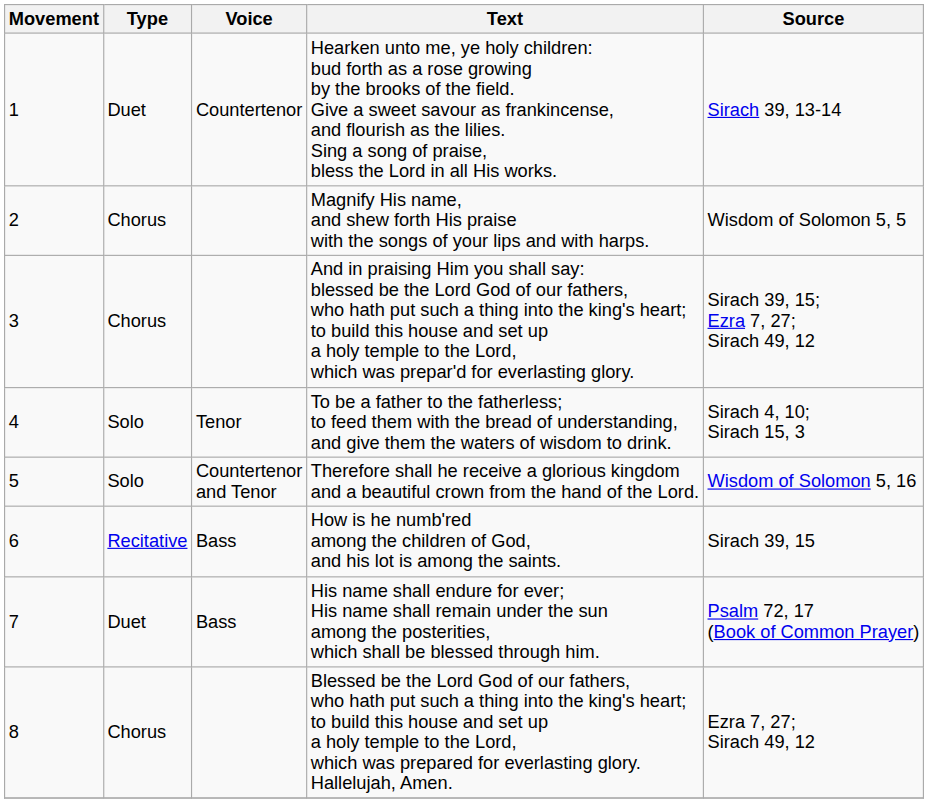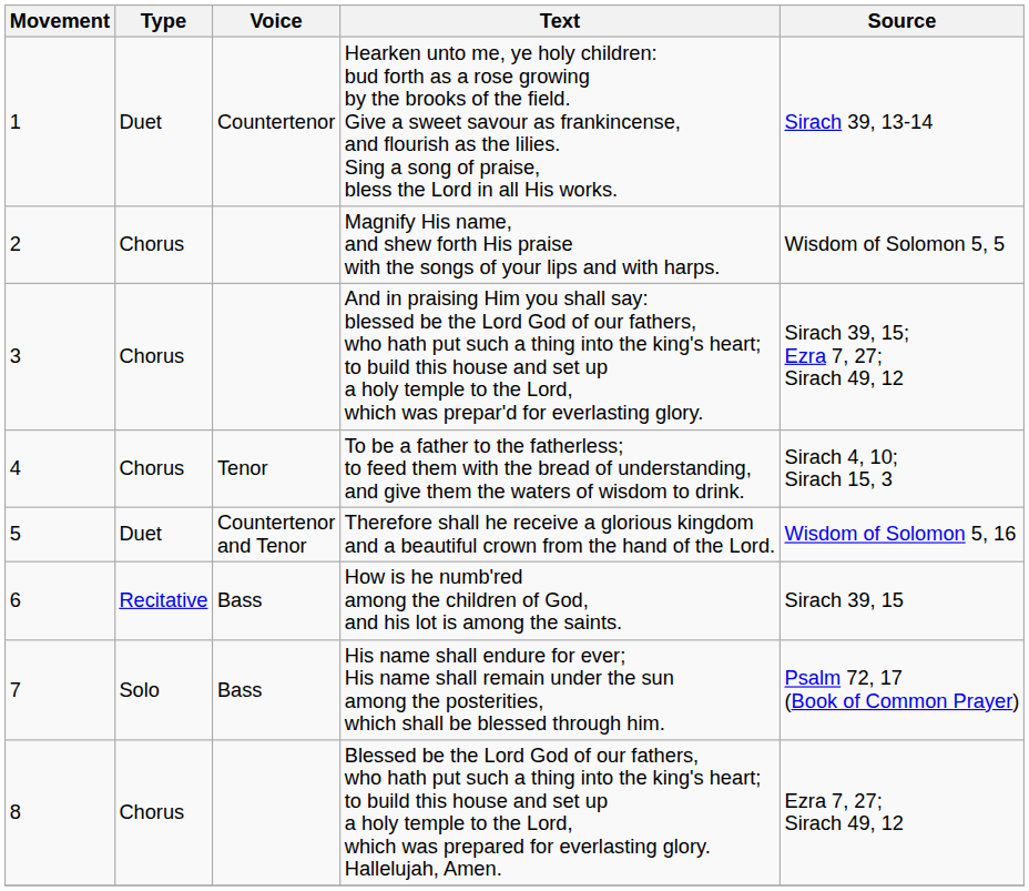row 5 | Type: Solo -> Chorus
row 6 | Type: Solo -> Duet
row 8 | Type: Duet -> Solo
